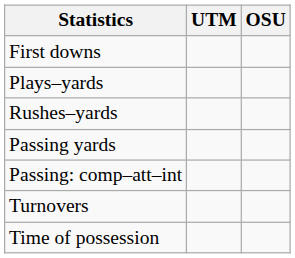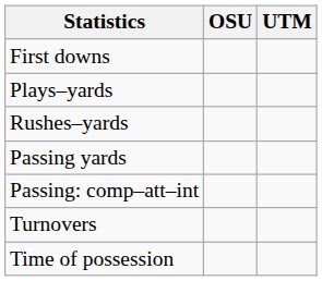columns swapped: UTM <-> OSU
